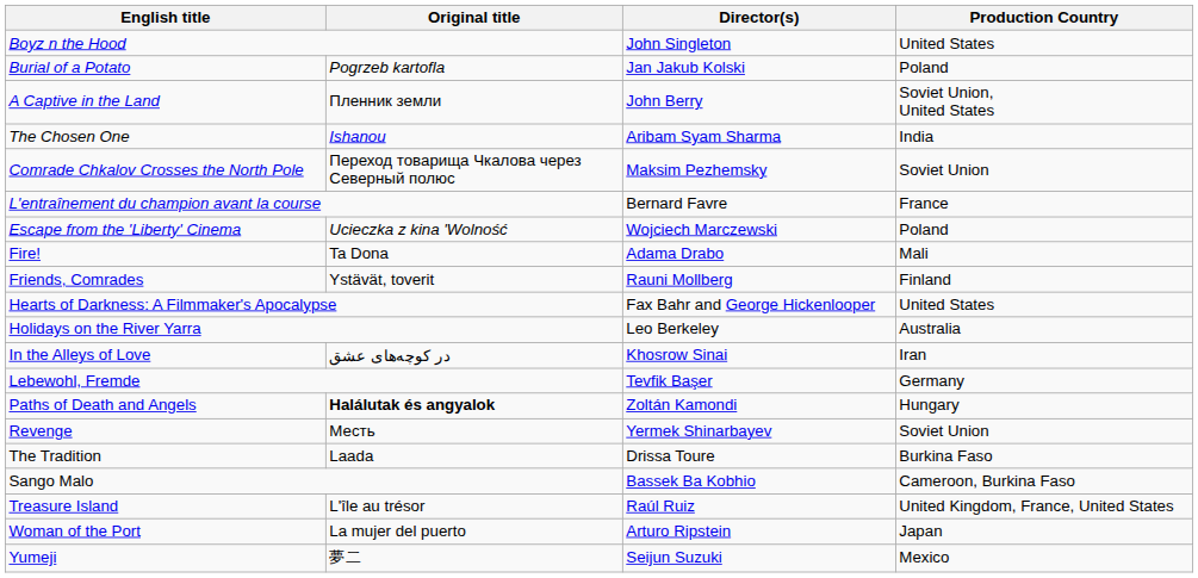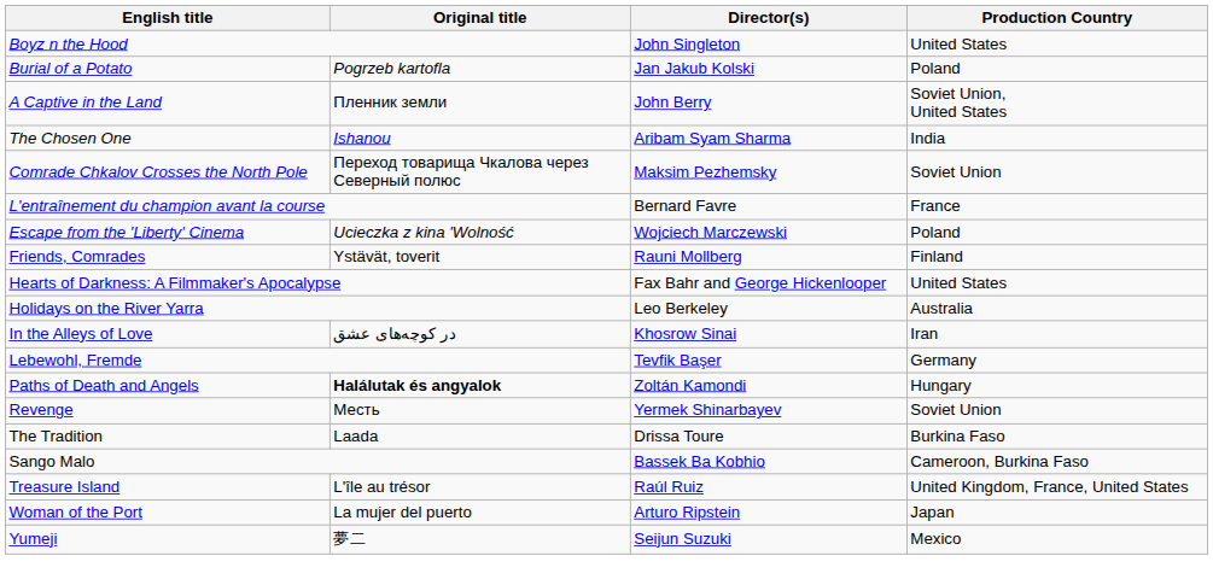- row: Fire! | Ta Dona | Adama Drabo | Mali
